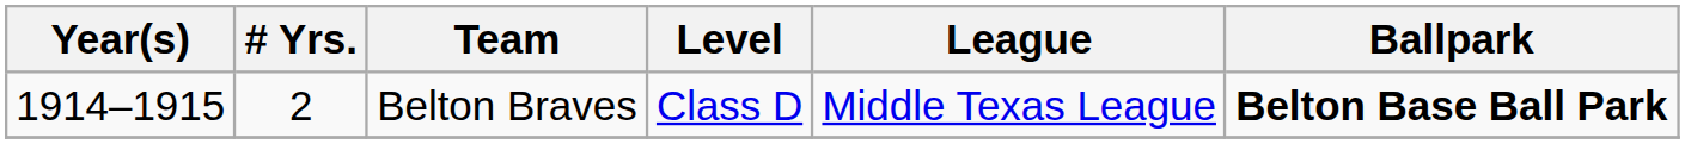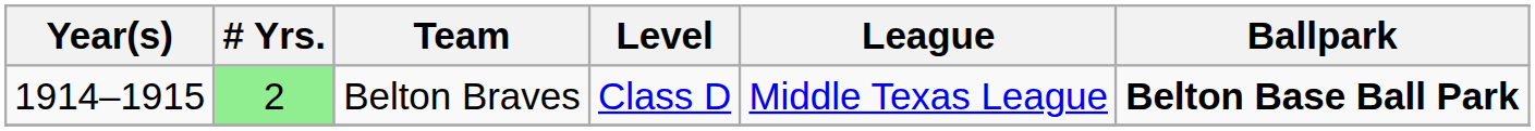Belton Braves | # Yrs.: no background -> lightgreen background
